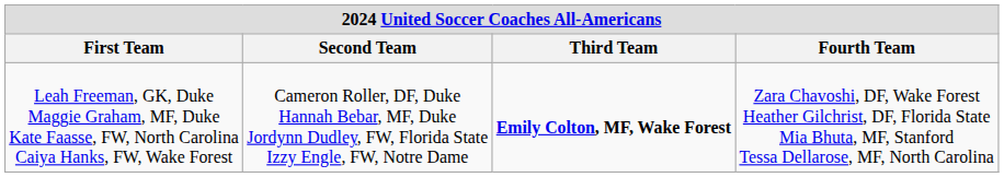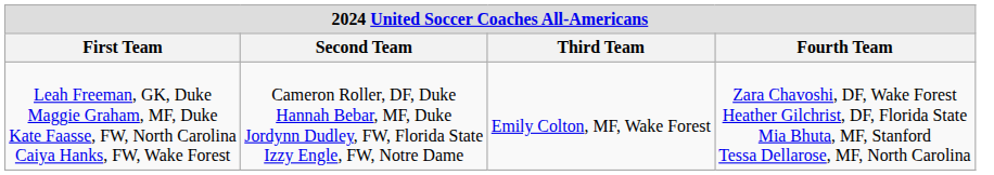row 3 | Third Team: bold -> normal
